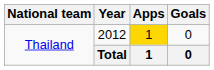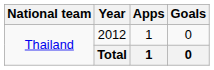Thailand / 2012 | Apps: gold background -> no background
